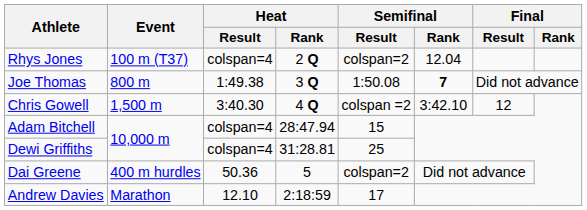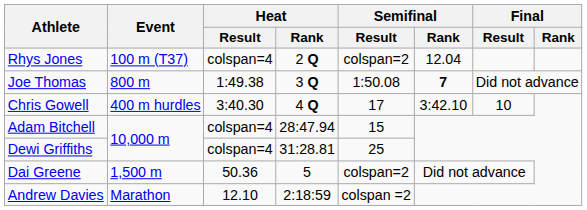Chris Gowell | Event: 1,500 m -> 400 m hurdles
Chris Gowell | Semifinal / Result: colspan =2 -> 17
Chris Gowell | Final / Result: 12 -> 10
Dai Greene | Event: 400 m hurdles -> 1,500 m
Andrew Davies | Semifinal / Result: 17 -> colspan =2
